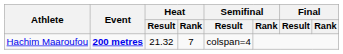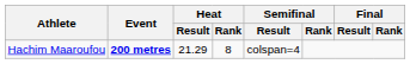Hachim Maaroufou | Heat / Result: 21.32 -> 21.29
Hachim Maaroufou | Heat / Rank: 7 -> 8
